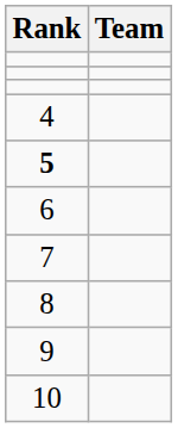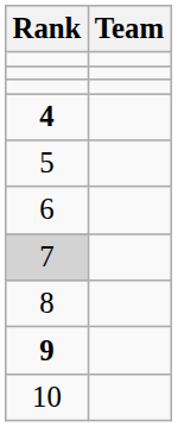row 5 | Rank: normal -> bold
row 6 | Rank: bold -> normal
row 8 | Rank: no background -> lightgrey background
row 10 | Rank: normal -> bold
